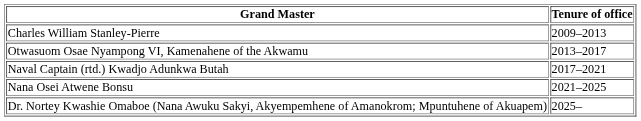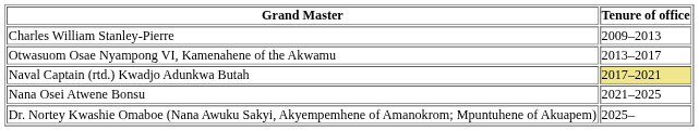Naval Captain (rtd.) Kwadjo Adunkwa Butah | Tenure of office: no background -> khaki background
